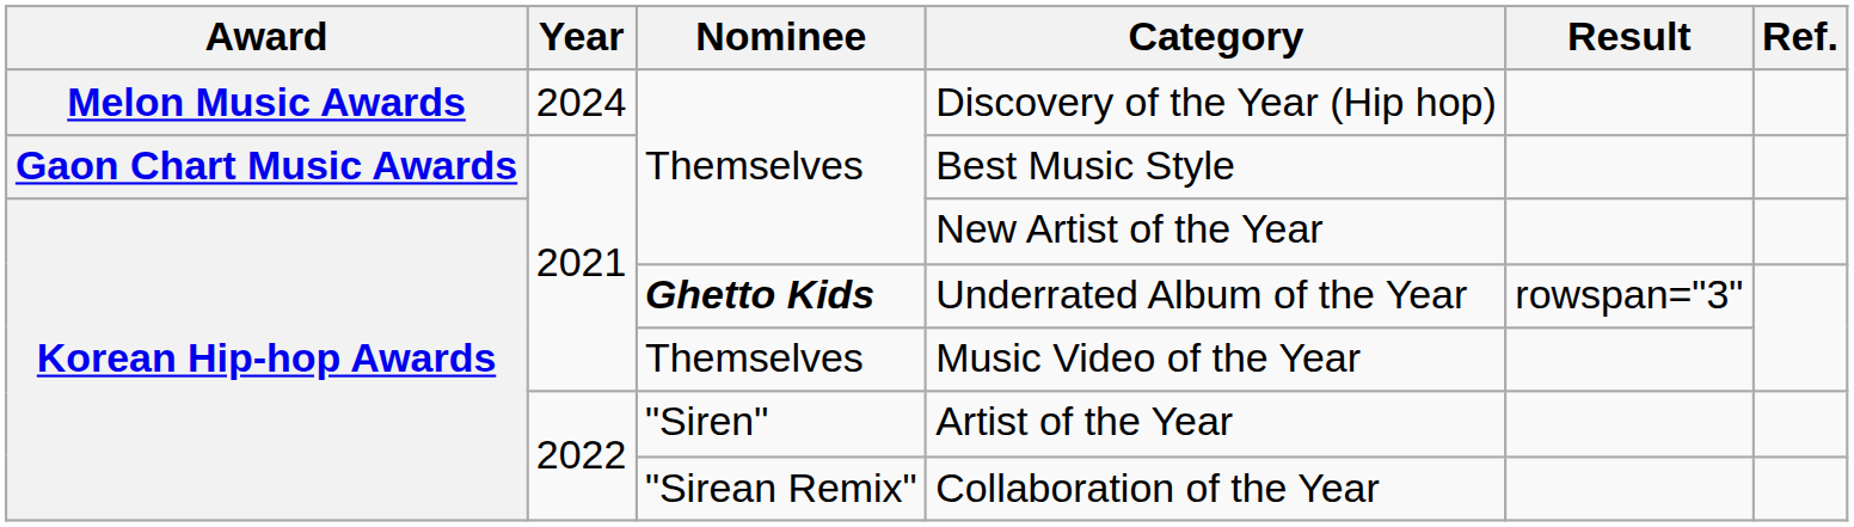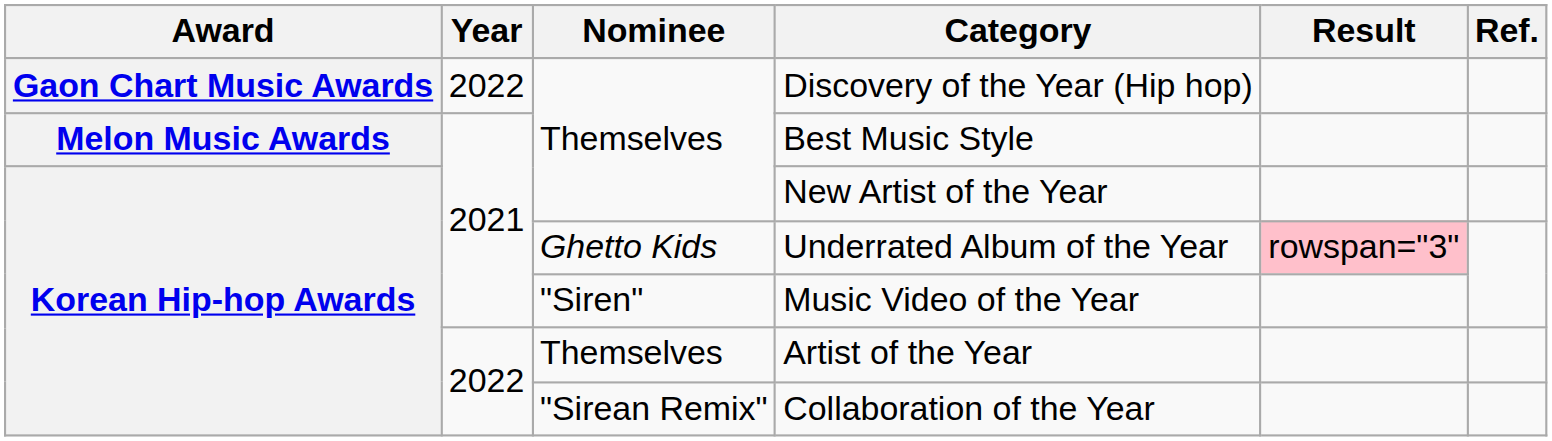Discovery of the Year (Hip hop) | Award: Melon Music Awards -> Gaon Chart Music Awards
Discovery of the Year (Hip hop) | Year: 2024 -> 2022
Best Music Style | Award: Gaon Chart Music Awards -> Melon Music Awards
Underrated Album of the Year | Nominee: bold -> normal
Underrated Album of the Year | Result: no background -> pink background
Music Video of the Year | Nominee: Themselves -> "Siren"
Artist of the Year | Nominee: "Siren" -> Themselves
